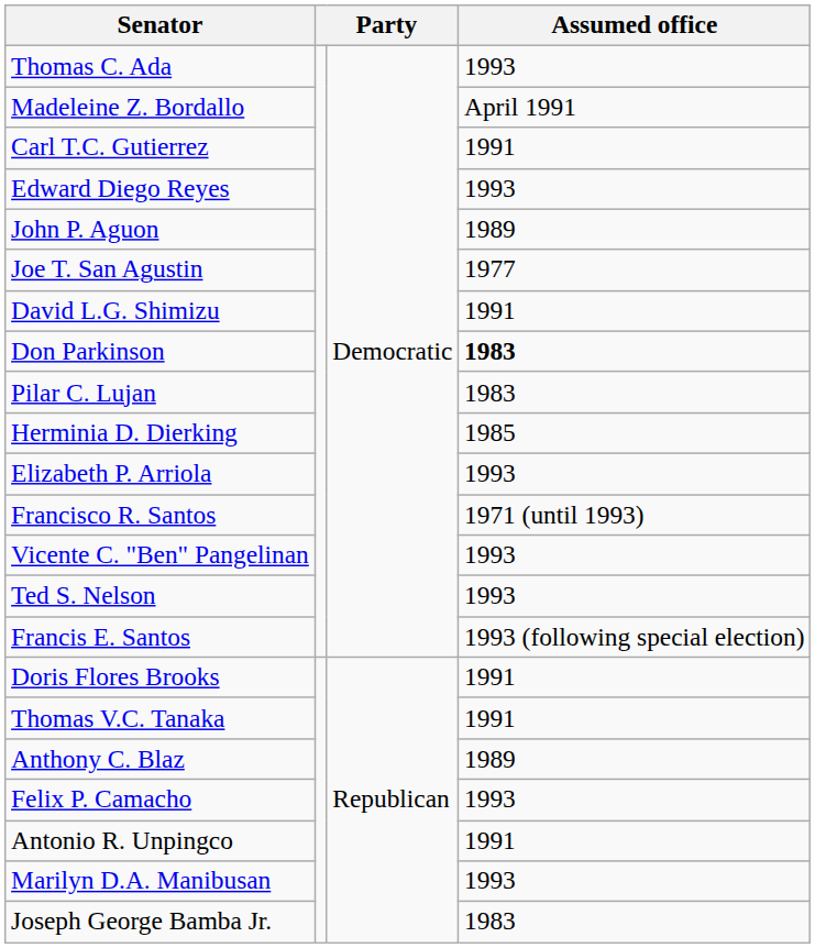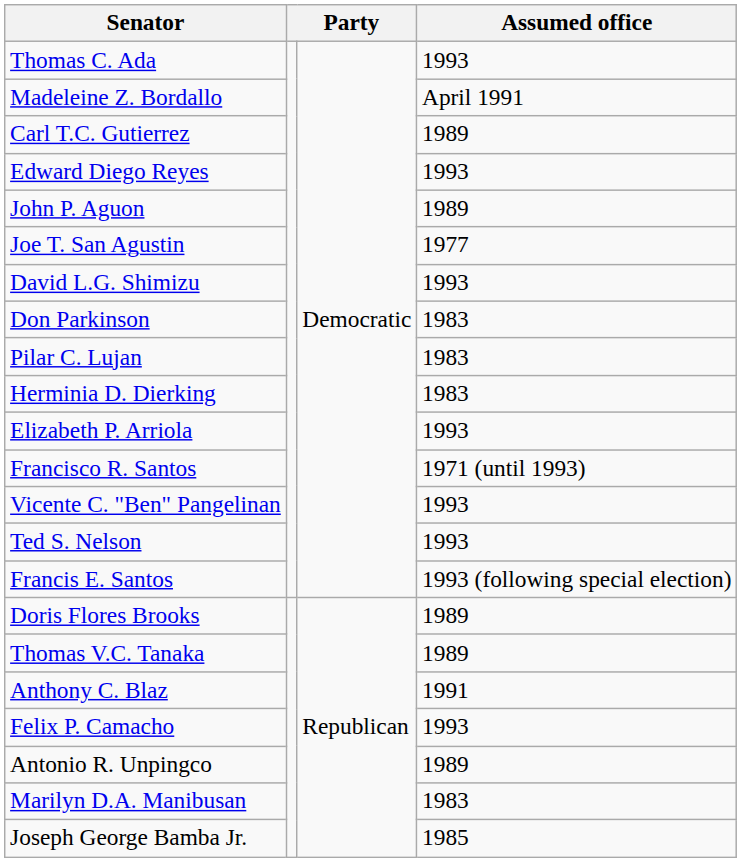Carl T.C. Gutierrez | Assumed office: 1991 -> 1989
David L.G. Shimizu | Assumed office: 1991 -> 1993
Don Parkinson | Assumed office: bold -> normal
Herminia D. Dierking | Assumed office: 1985 -> 1983
Doris Flores Brooks | Assumed office: 1991 -> 1989
Thomas V.C. Tanaka | Assumed office: 1991 -> 1989
Anthony C. Blaz | Assumed office: 1989 -> 1991
Antonio R. Unpingco | Assumed office: 1991 -> 1989
Marilyn D.A. Manibusan | Assumed office: 1993 -> 1983
Joseph George Bamba Jr. | Assumed office: 1983 -> 1985
